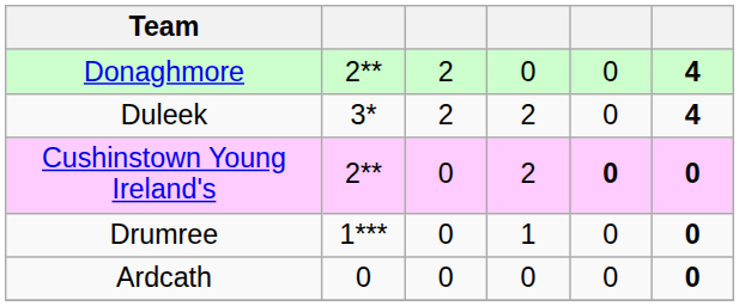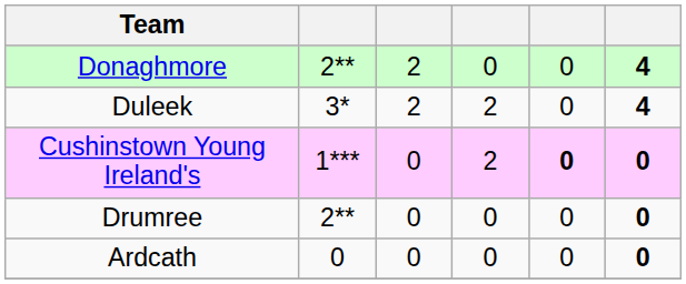Cushinstown Young Ireland's | column 2: 2** -> 1***
Drumree | column 2: 1*** -> 2**
Drumree | column 4: 1 -> 0
